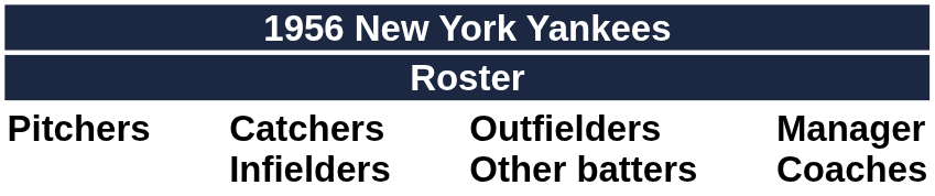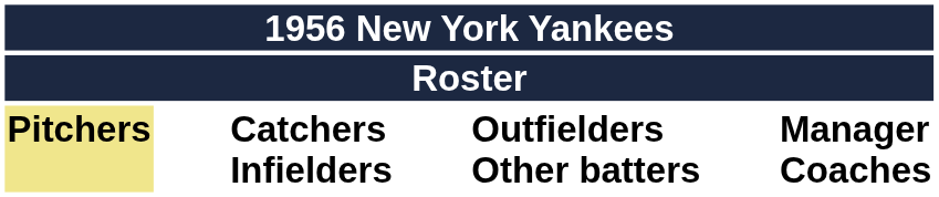Pitchers | column 1: no background -> khaki background
